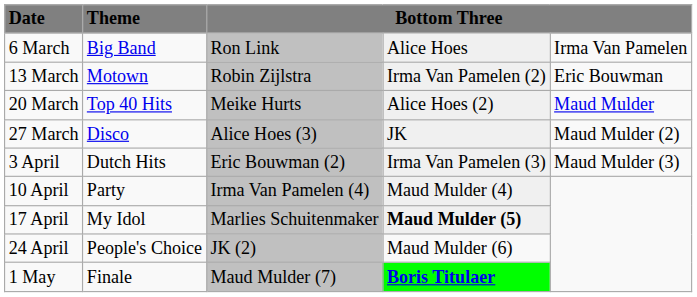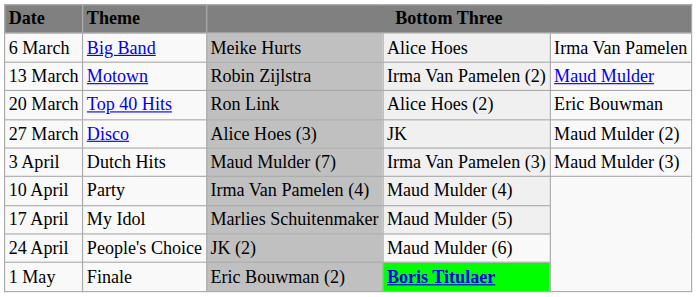6 March | column 3: Ron Link -> Meike Hurts
13 March | column 5: Eric Bouwman -> Maud Mulder
20 March | column 3: Meike Hurts -> Ron Link
20 March | column 5: Maud Mulder -> Eric Bouwman
3 April | column 3: Eric Bouwman (2) -> Maud Mulder (7)
17 April | column 4: bold -> normal
1 May | column 3: Maud Mulder (7) -> Eric Bouwman (2)
